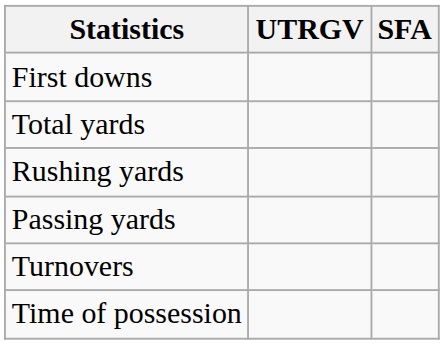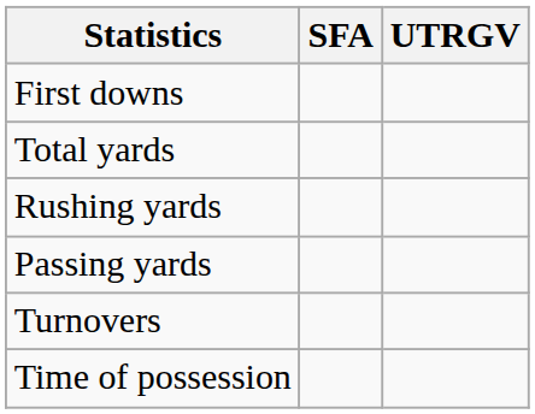columns swapped: UTRGV <-> SFA
